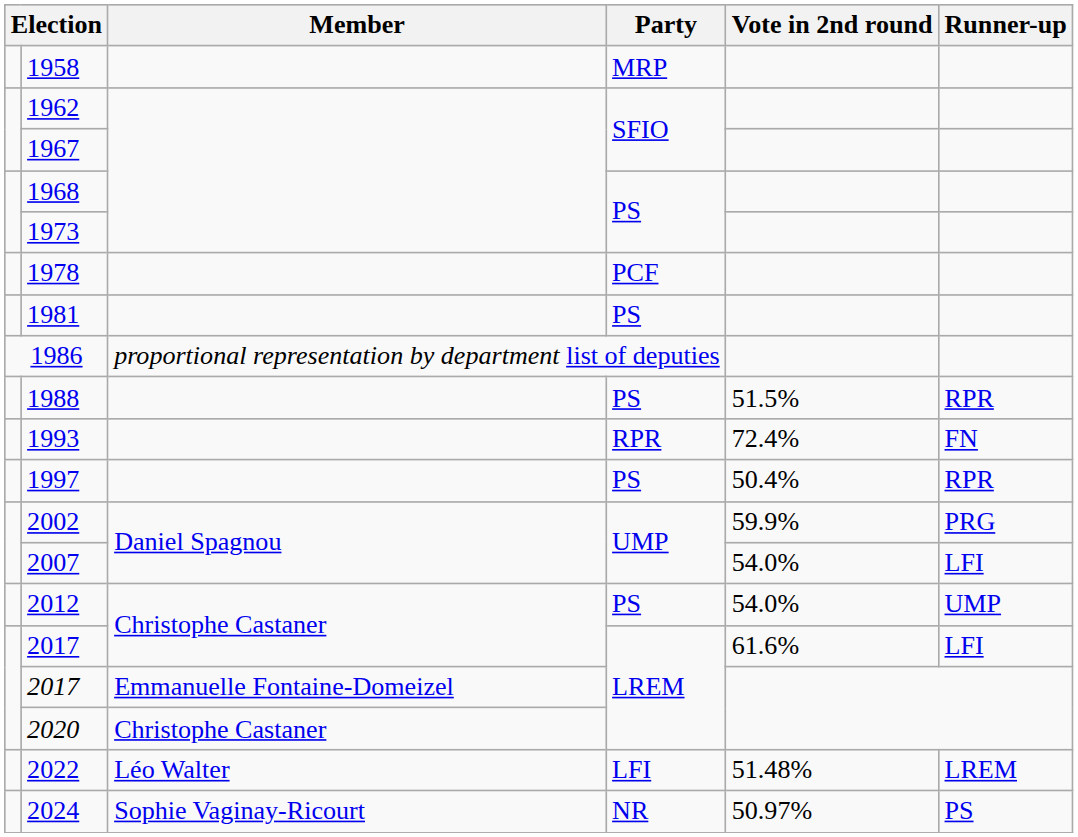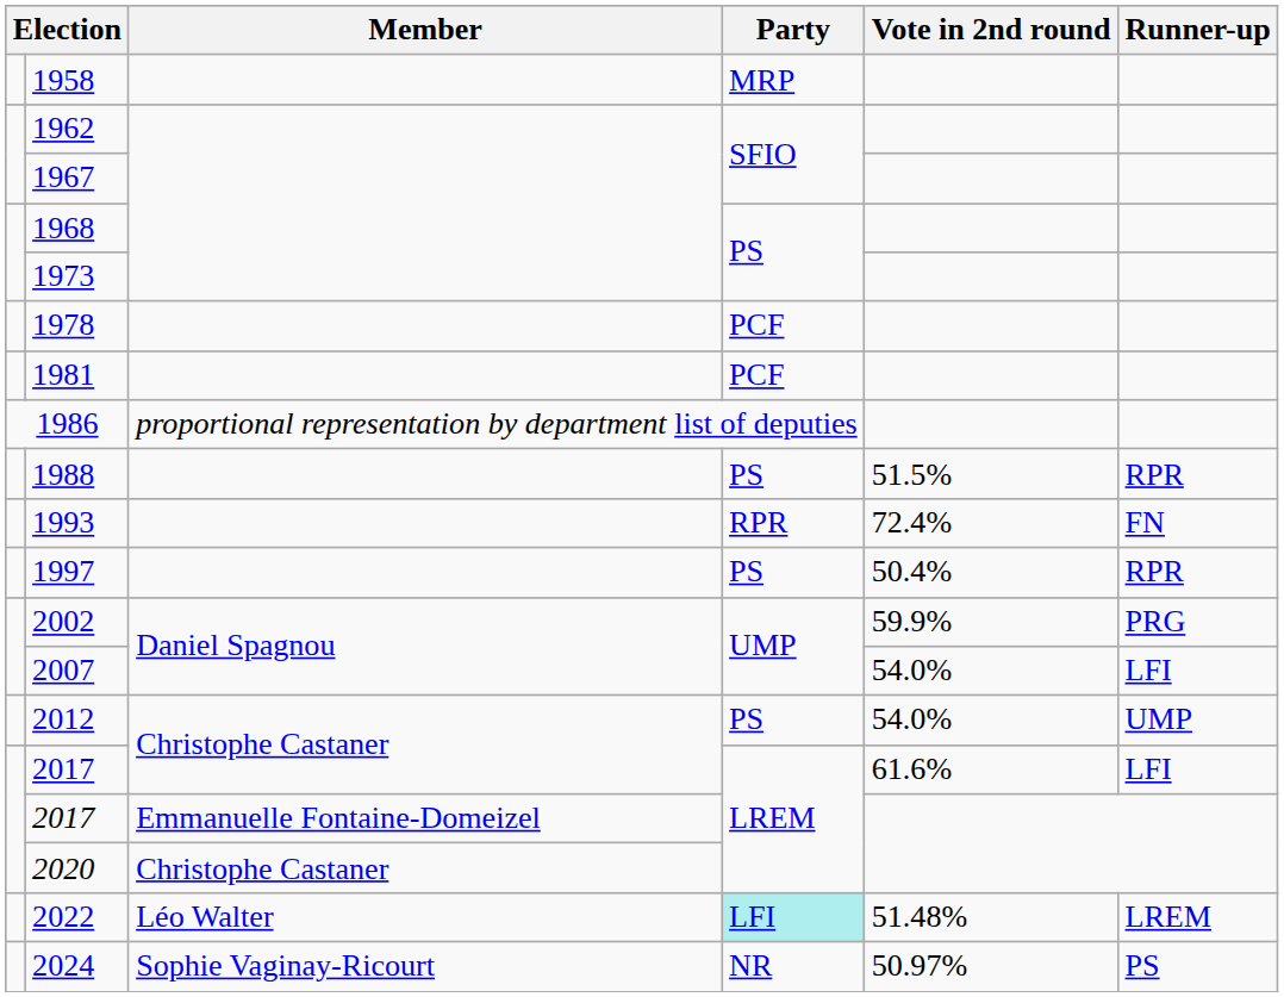1981 | Party: PS -> PCF
2022 | Party: no background -> paleturquoise background
